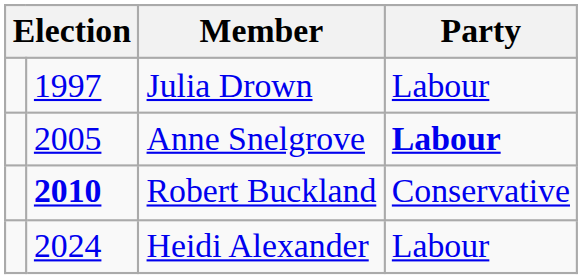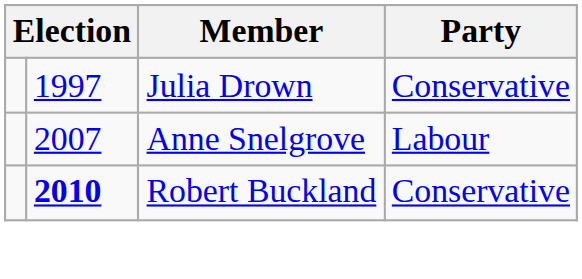Julia Drown | Party: Labour -> Conservative
Anne Snelgrove | column 2: 2005 -> 2007
Anne Snelgrove | Party: bold -> normal
- row: 2024 | Heidi Alexander | Labour
